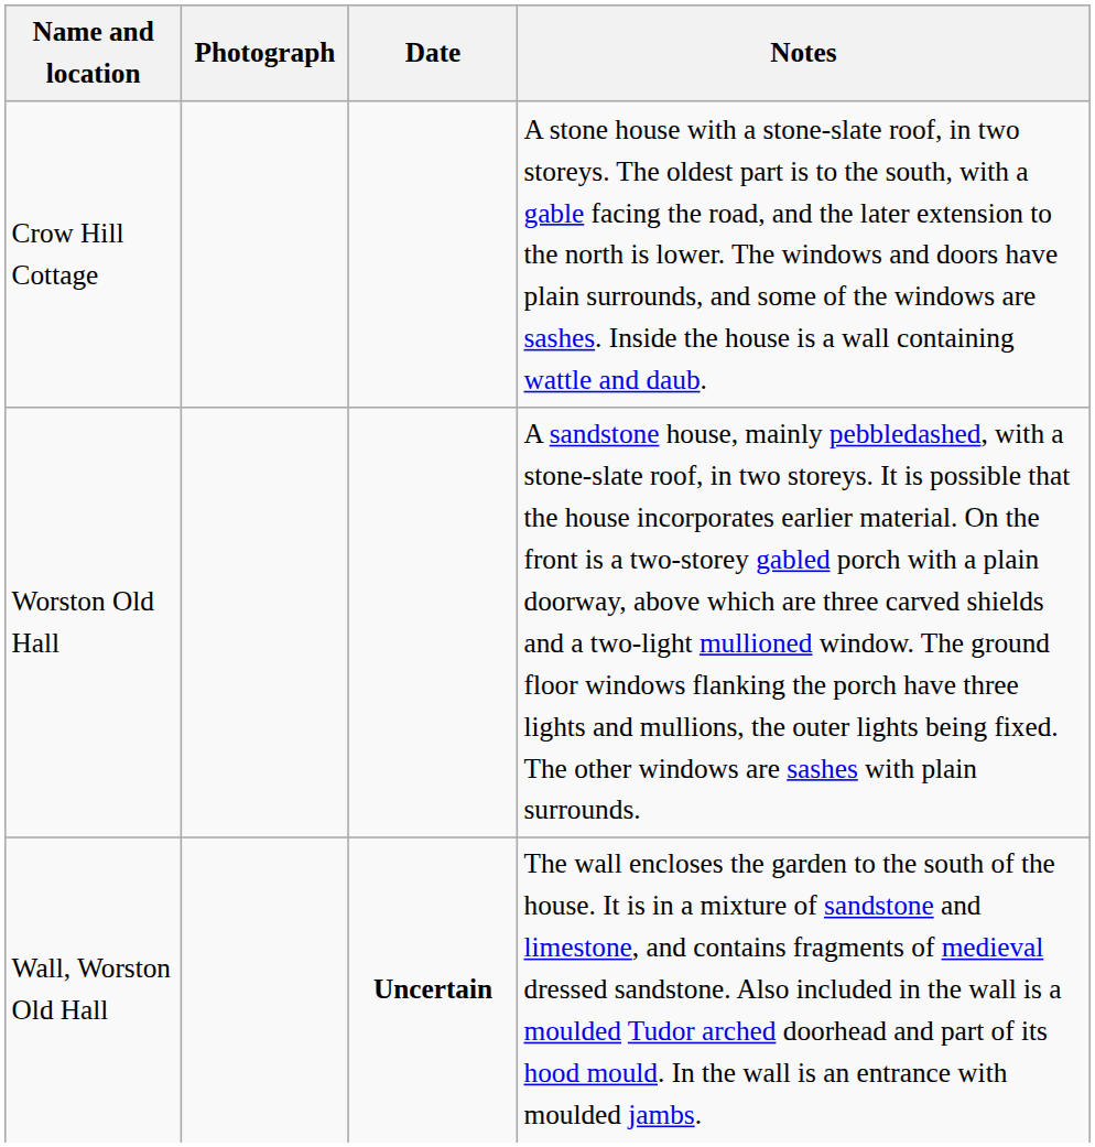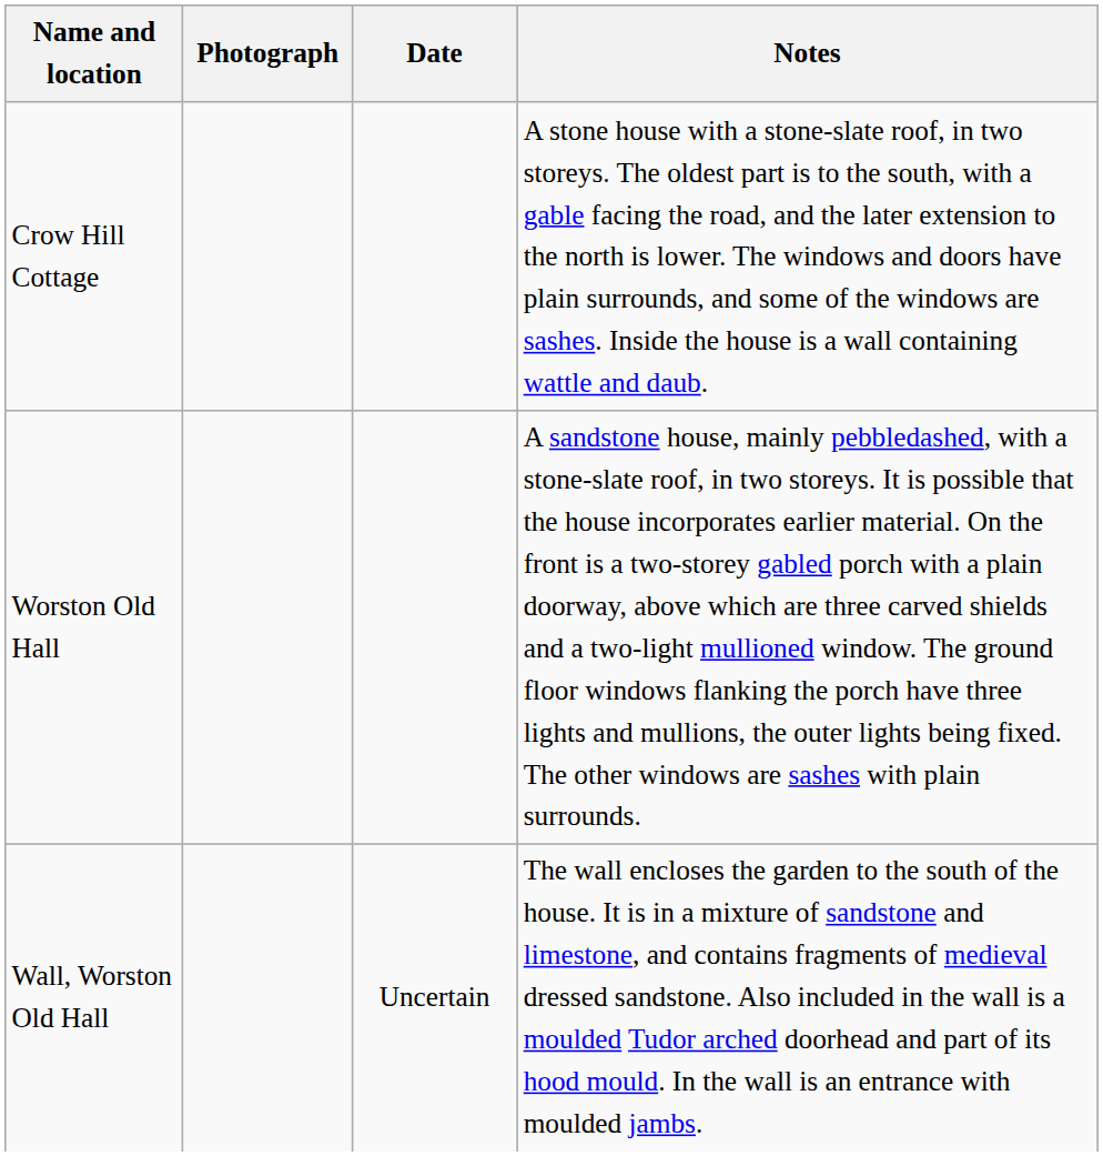Wall, Worston Old Hall | Date: bold -> normal
